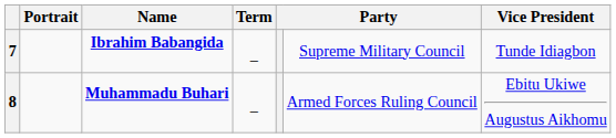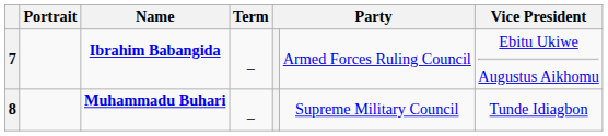7 | column 6: Supreme Military Council -> Armed Forces Ruling Council
7 | Vice President: Tunde Idiagbon -> Ebitu Ukiwe Augustus Aikhomu
8 | column 6: Armed Forces Ruling Council -> Supreme Military Council
8 | Vice President: Ebitu Ukiwe Augustus Aikhomu -> Tunde Idiagbon
